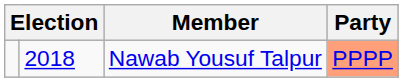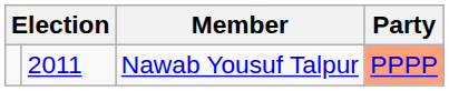Nawab Yousuf Talpur | column 2: 2018 -> 2011
